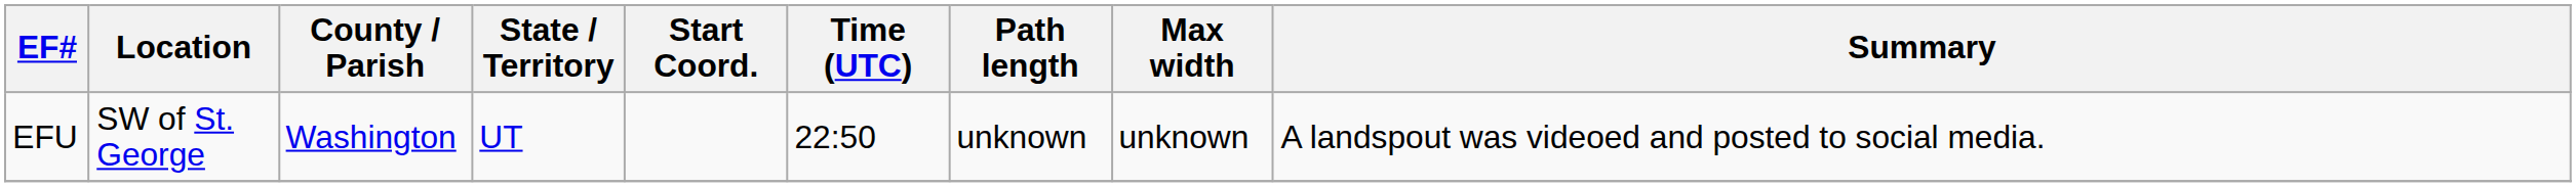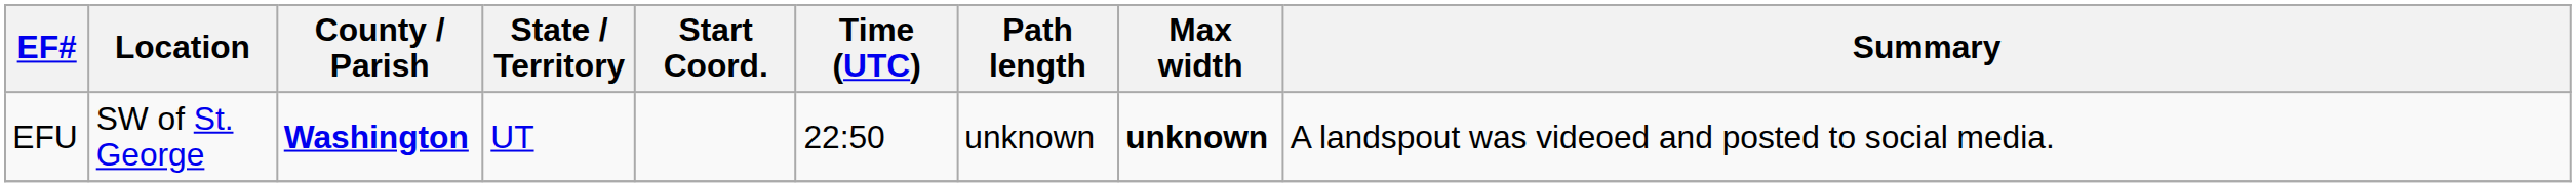EFU | County / Parish: normal -> bold
EFU | Max width: normal -> bold
